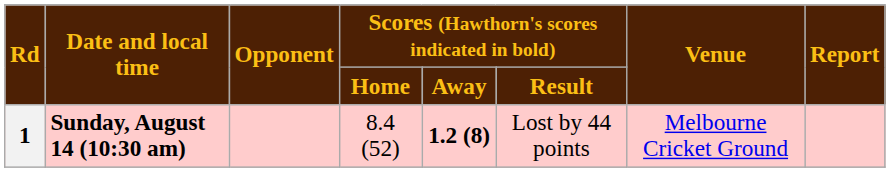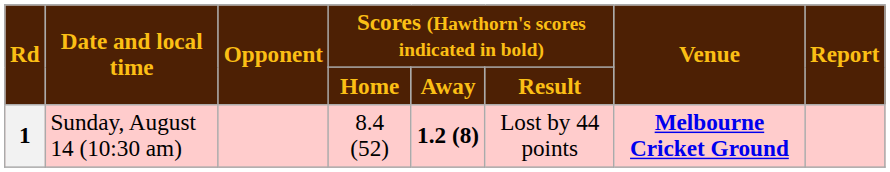1 | Date and local time: bold -> normal
1 | Venue: normal -> bold
